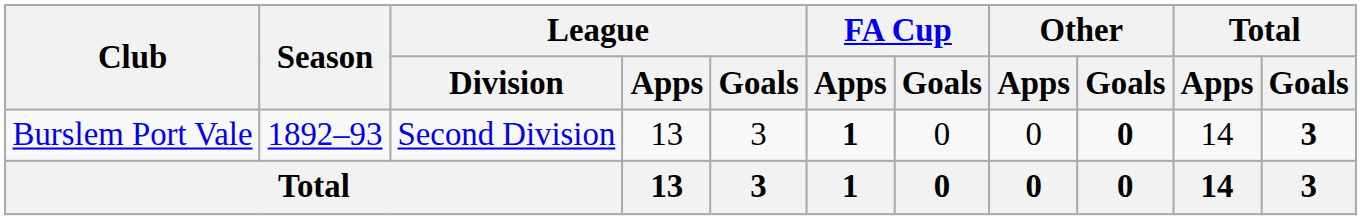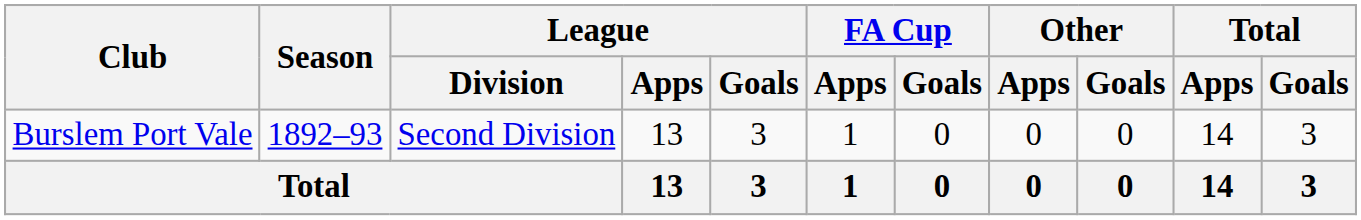Burslem Port Vale | FA Cup / Apps: bold -> normal
Burslem Port Vale | Other / Goals: bold -> normal
Burslem Port Vale | Total / Goals: bold -> normal
